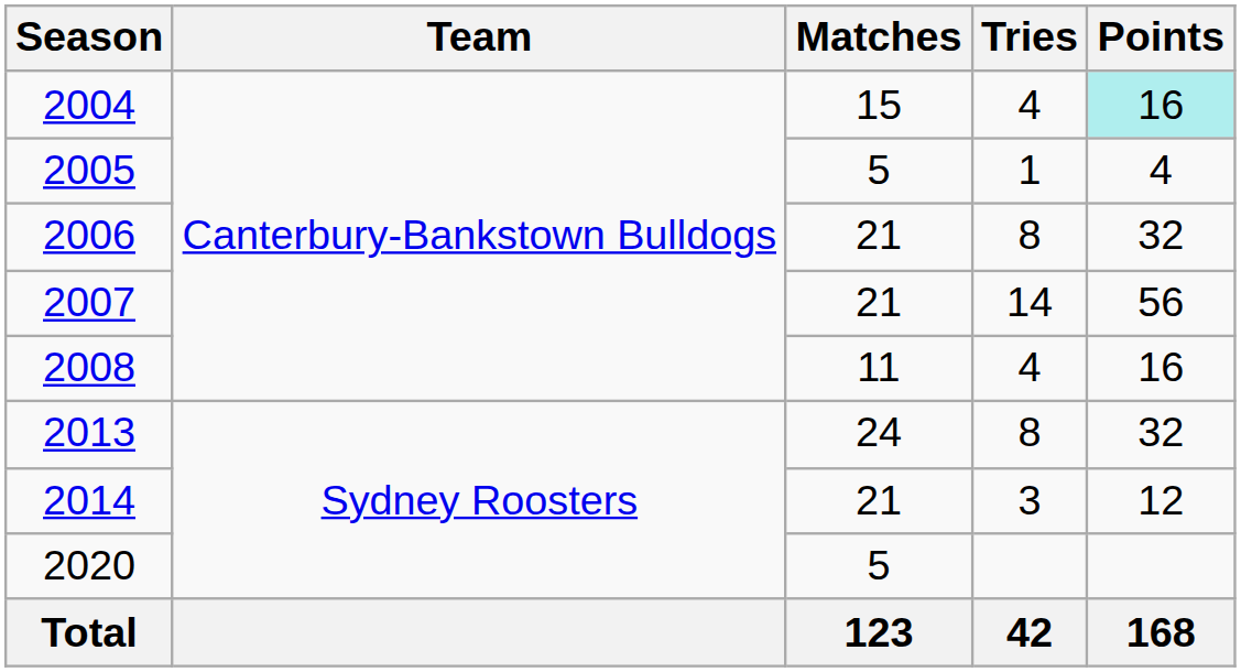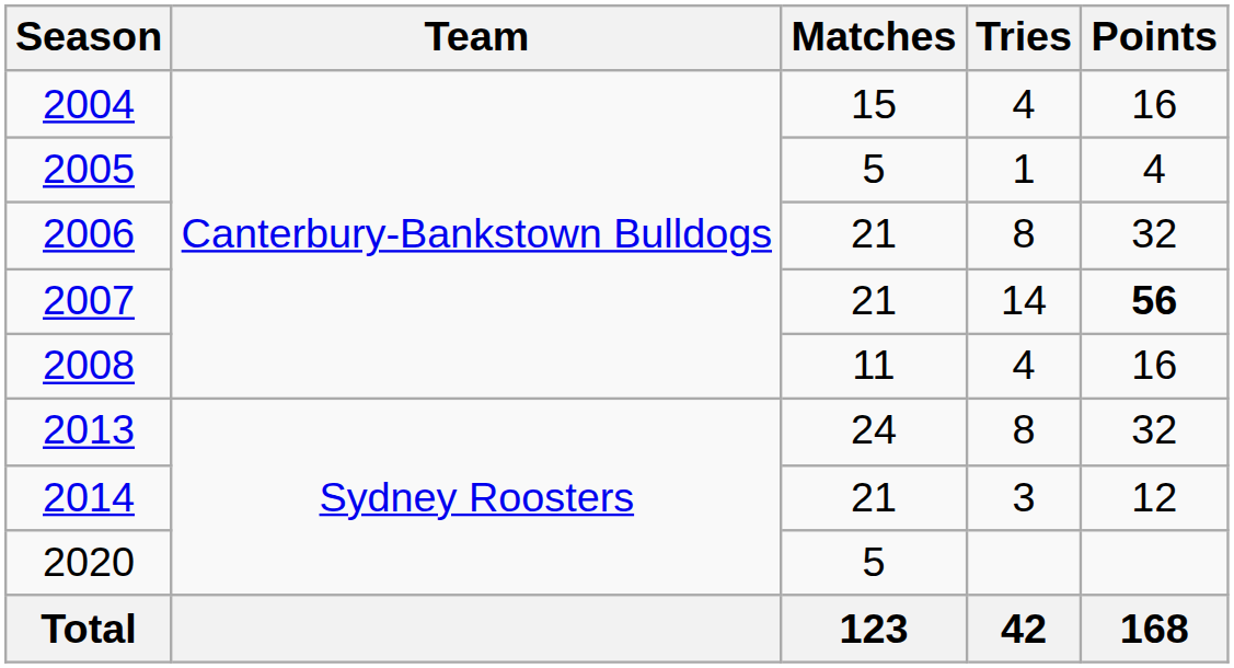2004 | Points: paleturquoise background -> no background
2007 | Points: normal -> bold
